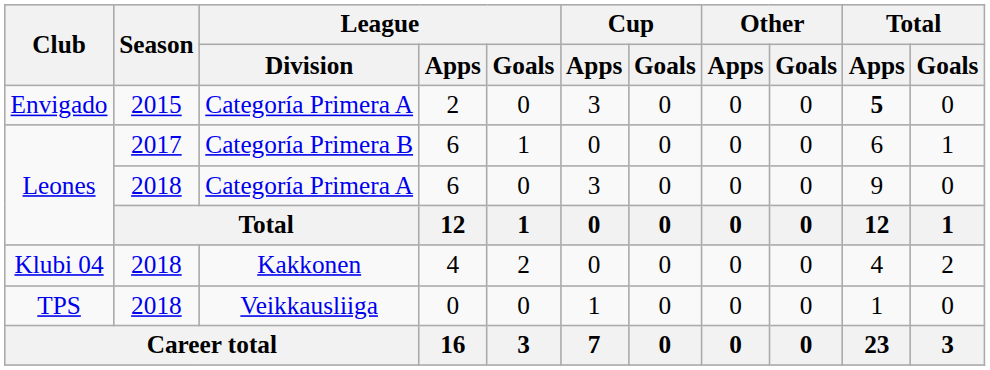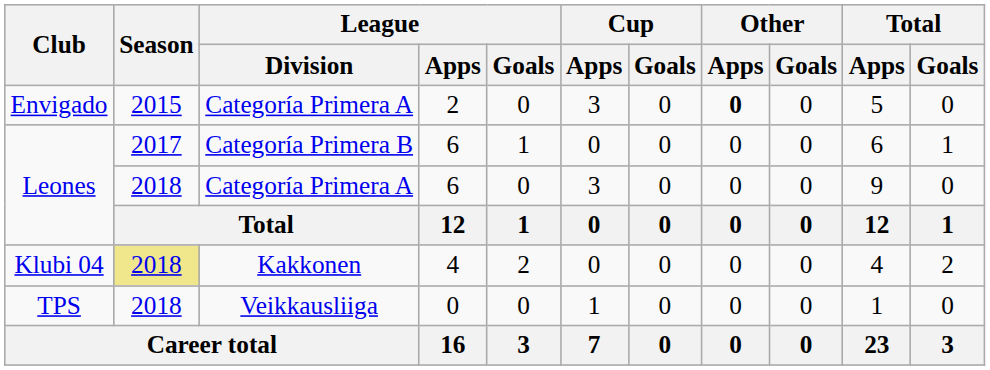Envigado | Other / Apps: normal -> bold
Envigado | Total / Apps: bold -> normal
Klubi 04 | Season: no background -> khaki background
